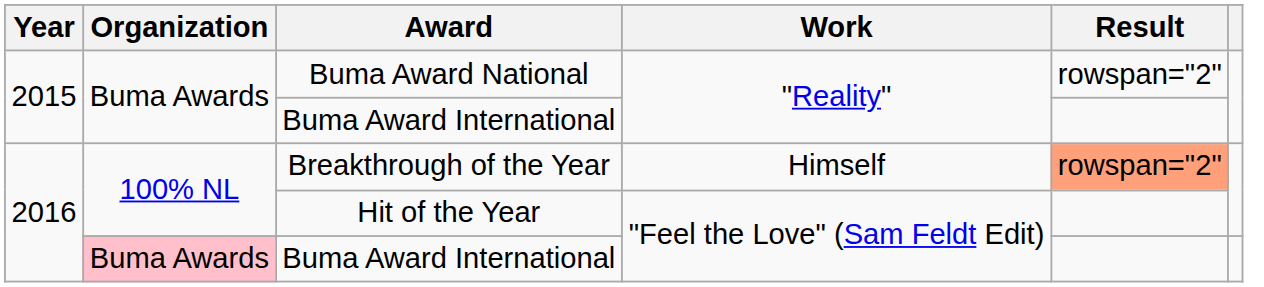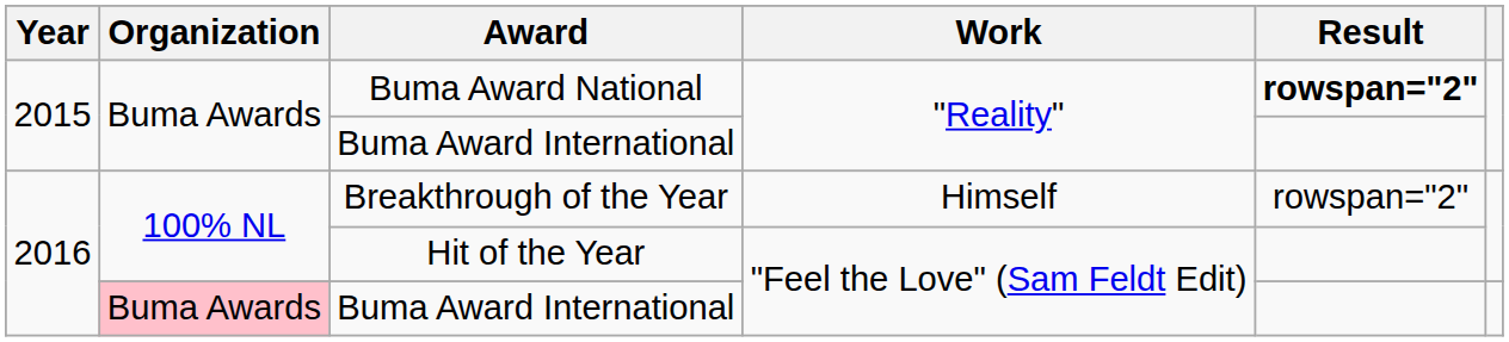Buma Award National | Result: normal -> bold
Breakthrough of the Year | Result: lightsalmon background -> no background
